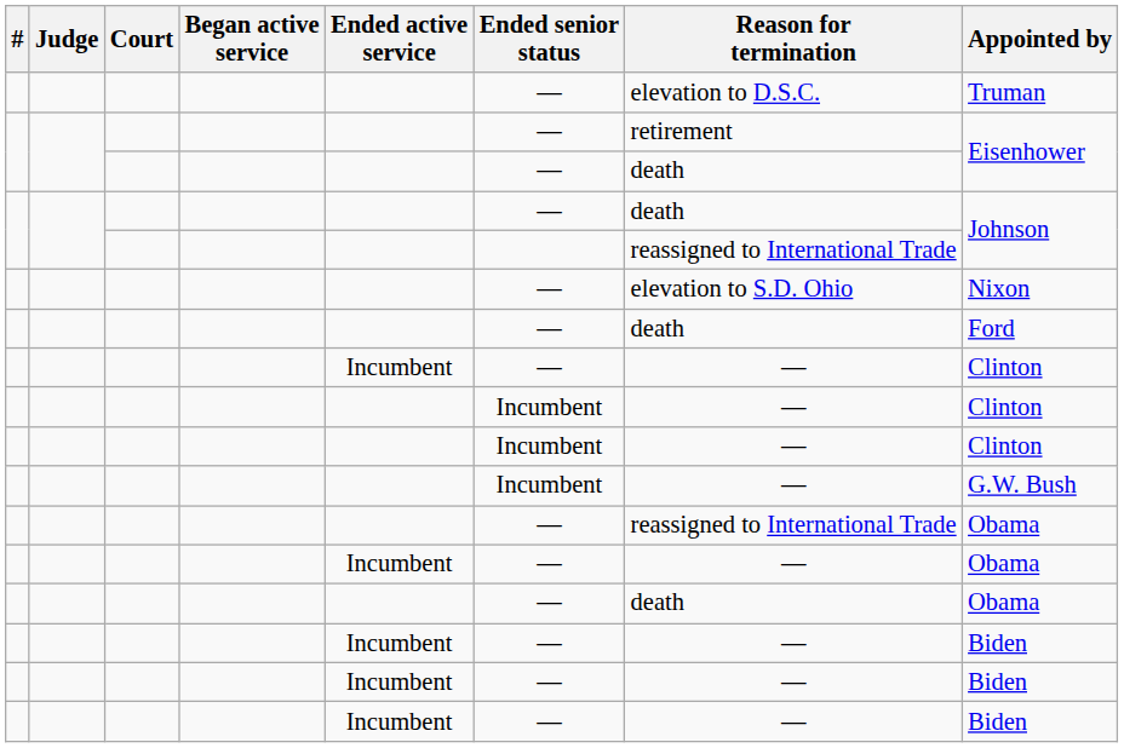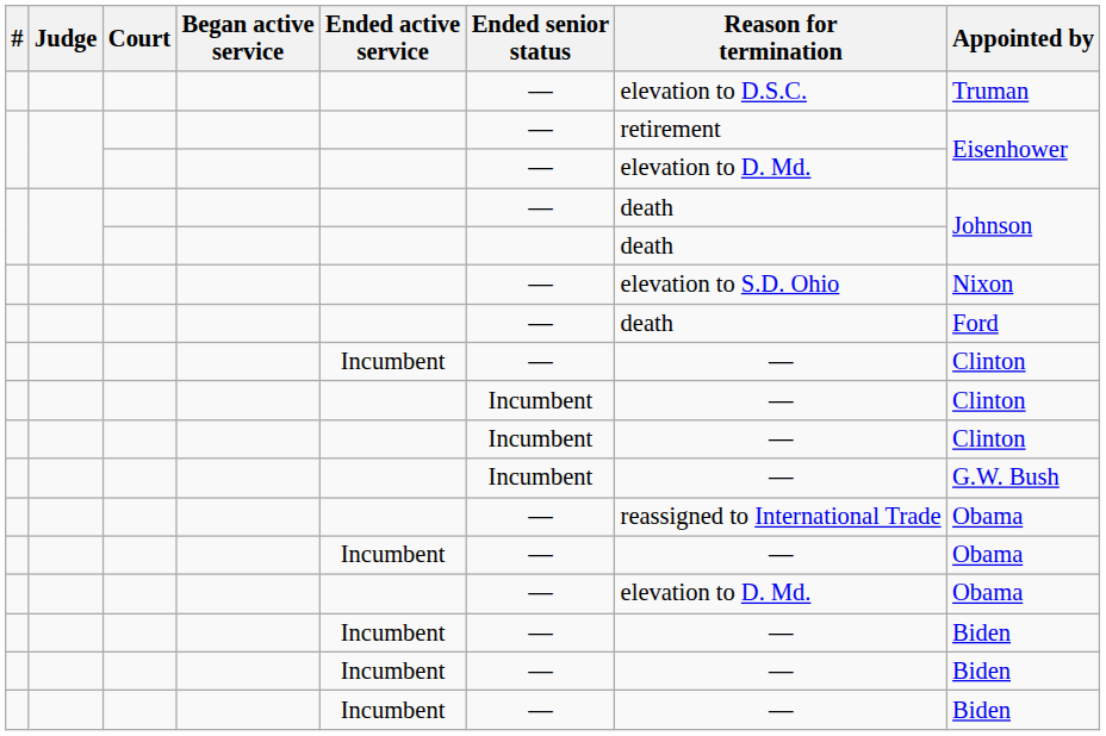row 4 | Reason for termination: death -> elevation to D. Md.
row 6 | Reason for termination: reassigned to International Trade -> death
row 15 | Reason for termination: death -> elevation to D. Md.
